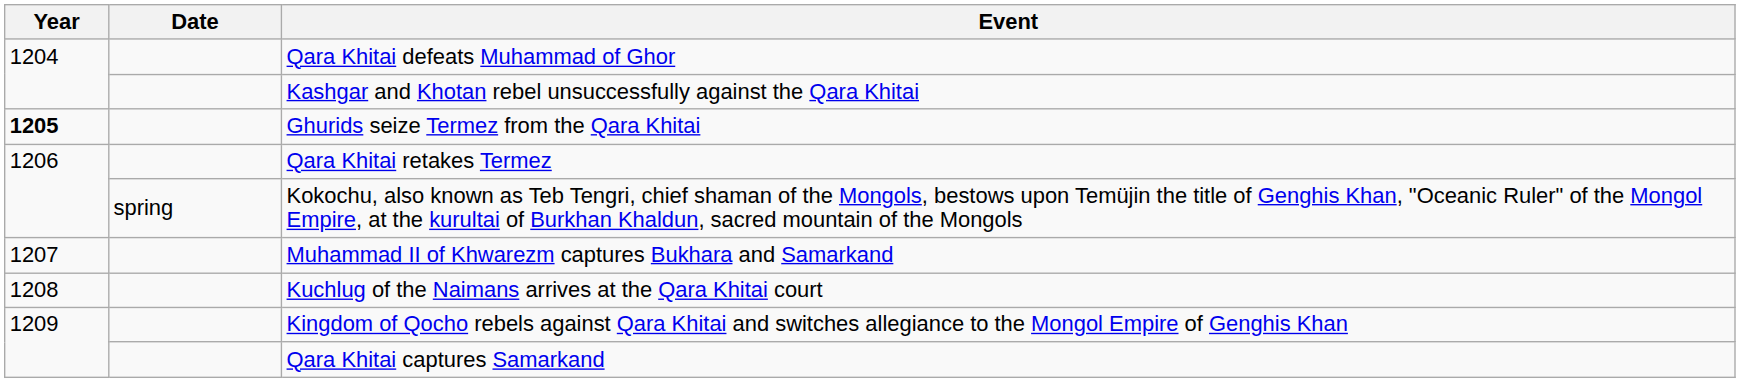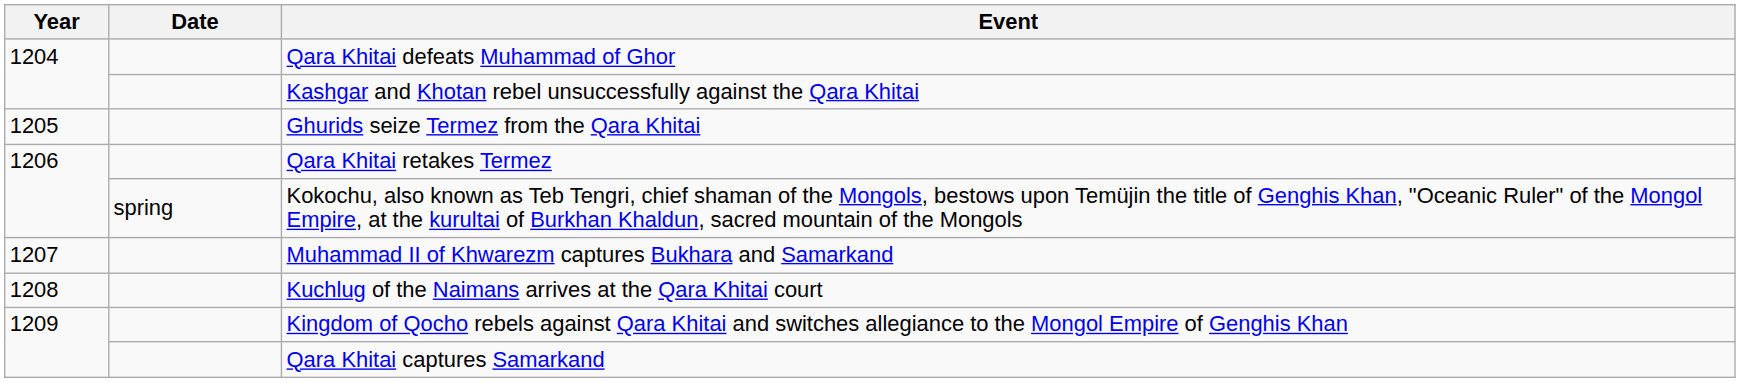Ghurids seize Termez from the Qara Khitai | Year: bold -> normal
